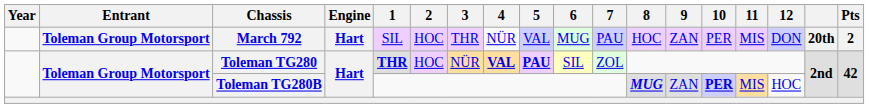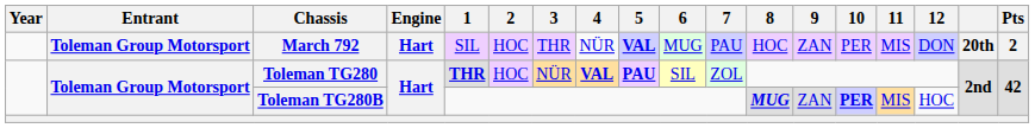March 792 | 5: normal -> bold
